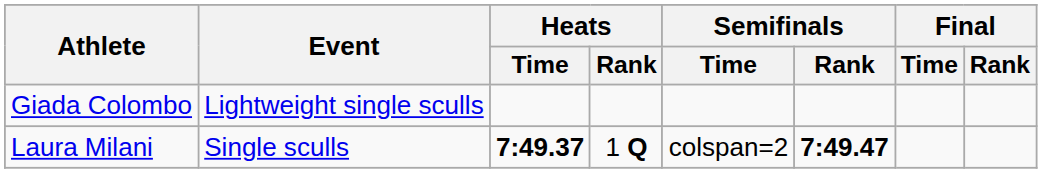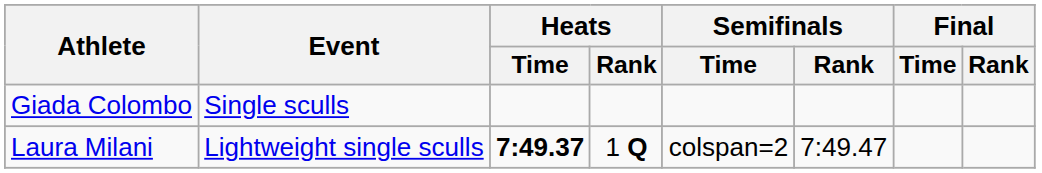Giada Colombo | Event: Lightweight single sculls -> Single sculls
Laura Milani | Event: Single sculls -> Lightweight single sculls
Laura Milani | Semifinals / Rank: bold -> normal
